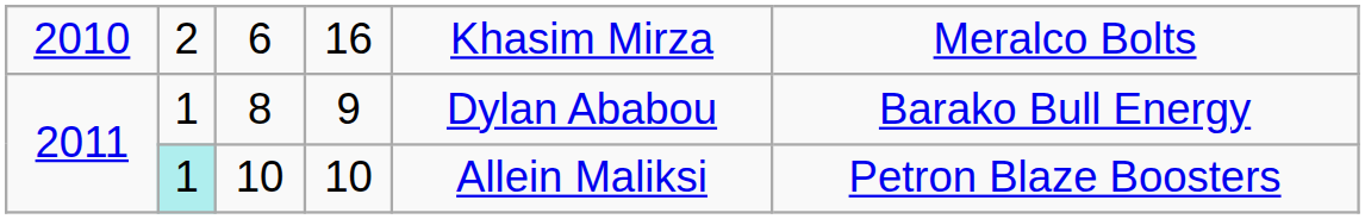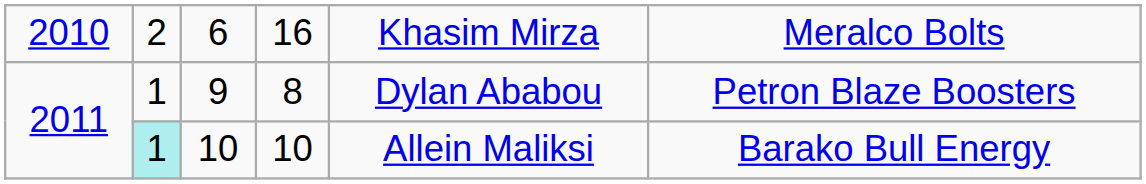row 2 | column 3: 8 -> 9
row 2 | column 4: 9 -> 8
row 2 | column 6: Barako Bull Energy -> Petron Blaze Boosters
row 3 | column 6: Petron Blaze Boosters -> Barako Bull Energy
